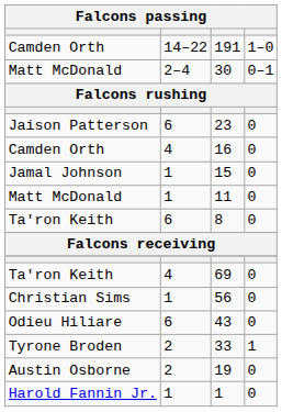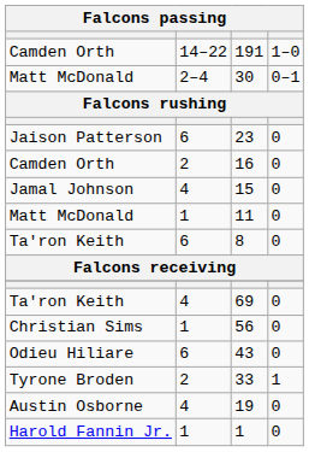16 | column 2: 4 -> 2
15 | column 2: 1 -> 4
19 | column 2: 2 -> 4
